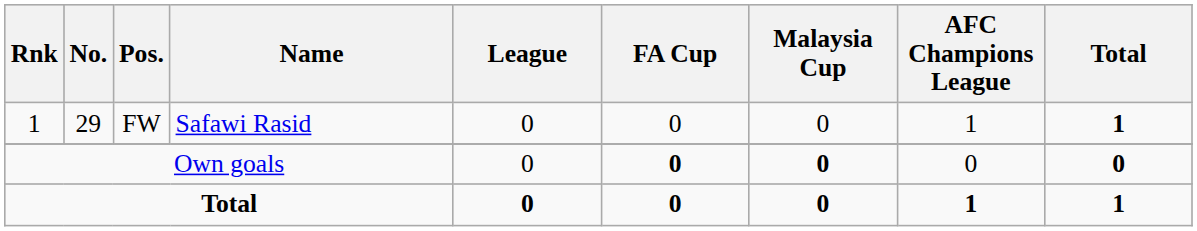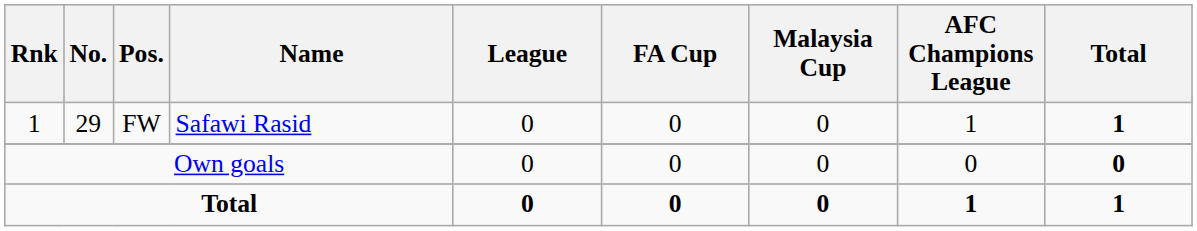Own goals | FA Cup: bold -> normal
Own goals | Malaysia Cup: bold -> normal
